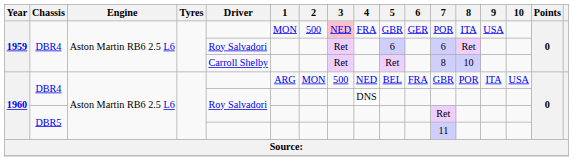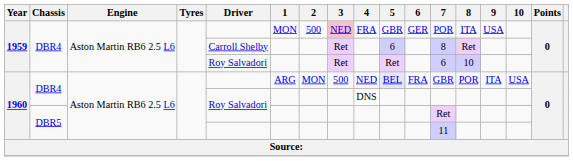row 3 | Driver: Roy Salvadori -> Carroll Shelby
row 3 | 7: 6 -> 8
row 4 | Driver: Carroll Shelby -> Roy Salvadori
row 4 | 7: 8 -> 6
row 5 | 5: no background -> lavender background
